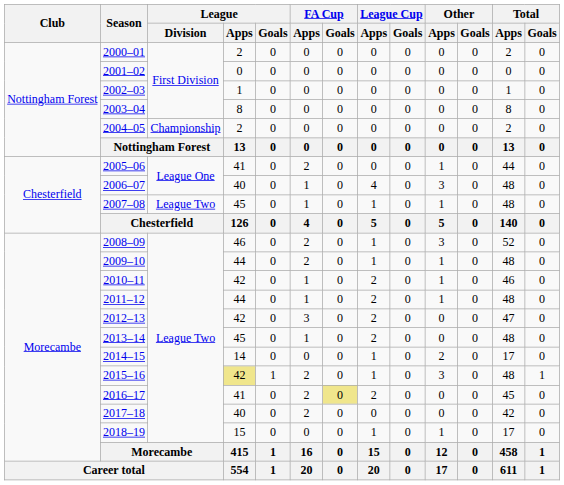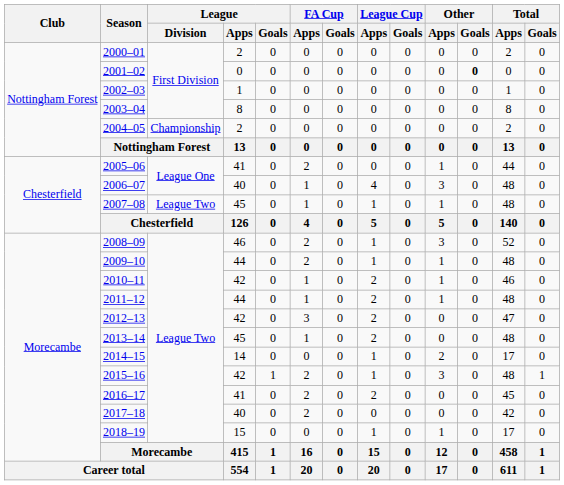2001–02 | Other / Goals: normal -> bold
2015–16 | League / Apps: khaki background -> no background
2016–17 | FA Cup / Goals: khaki background -> no background
